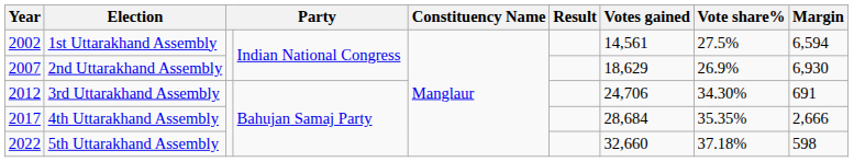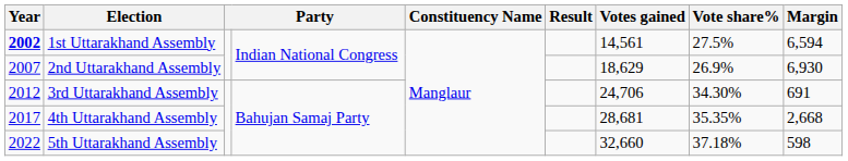1st Uttarakhand Assembly | Year: normal -> bold
4th Uttarakhand Assembly | Votes gained: 28,684 -> 28,681
4th Uttarakhand Assembly | Margin: 2,666 -> 2,668
